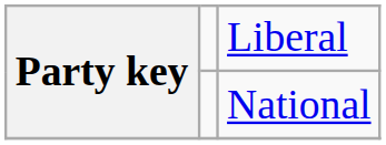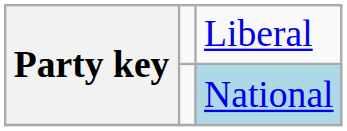Party key / National | column 3: no background -> lightblue background
